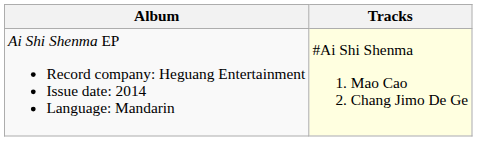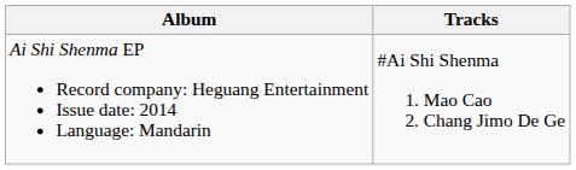row 2 | Tracks: lightyellow background -> no background
